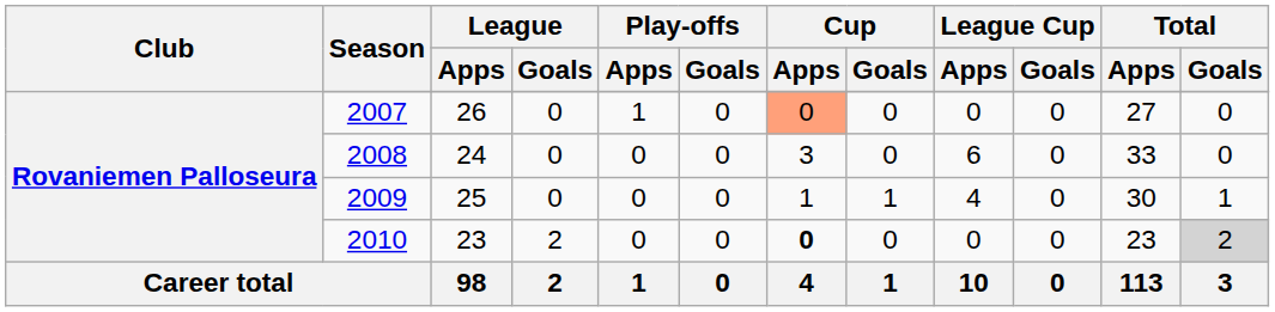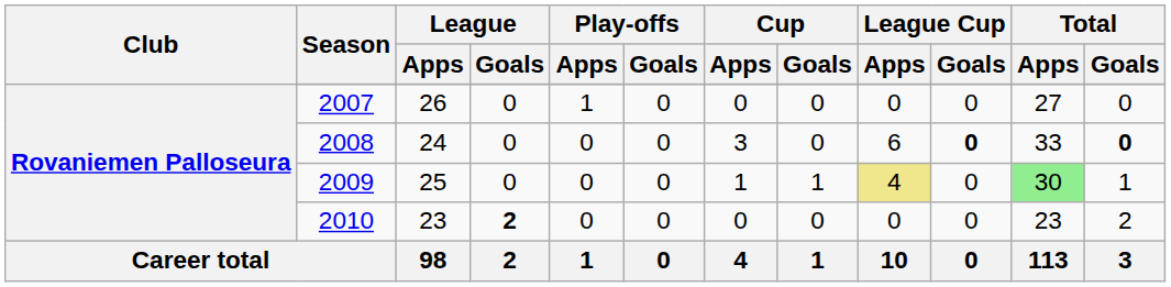2007 | Cup / Apps: lightsalmon background -> no background
2008 | League Cup / Goals: normal -> bold
2008 | Total / Goals: normal -> bold
2009 | League Cup / Apps: no background -> khaki background
2009 | Total / Apps: no background -> lightgreen background
2010 | League / Goals: normal -> bold
2010 | Cup / Apps: bold -> normal
2010 | Total / Goals: lightgrey background -> no background
